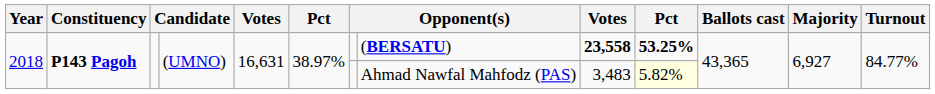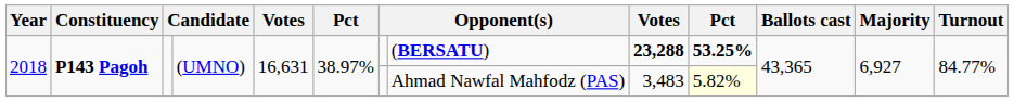row 2 | column 9: 23,558 -> 23,288
